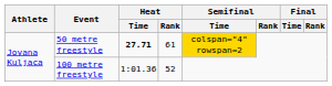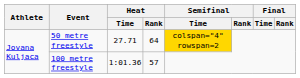50 metre freestyle | Heat / Time: bold -> normal
50 metre freestyle | Heat / Rank: 61 -> 64
100 metre freestyle | Heat / Rank: 52 -> 57
